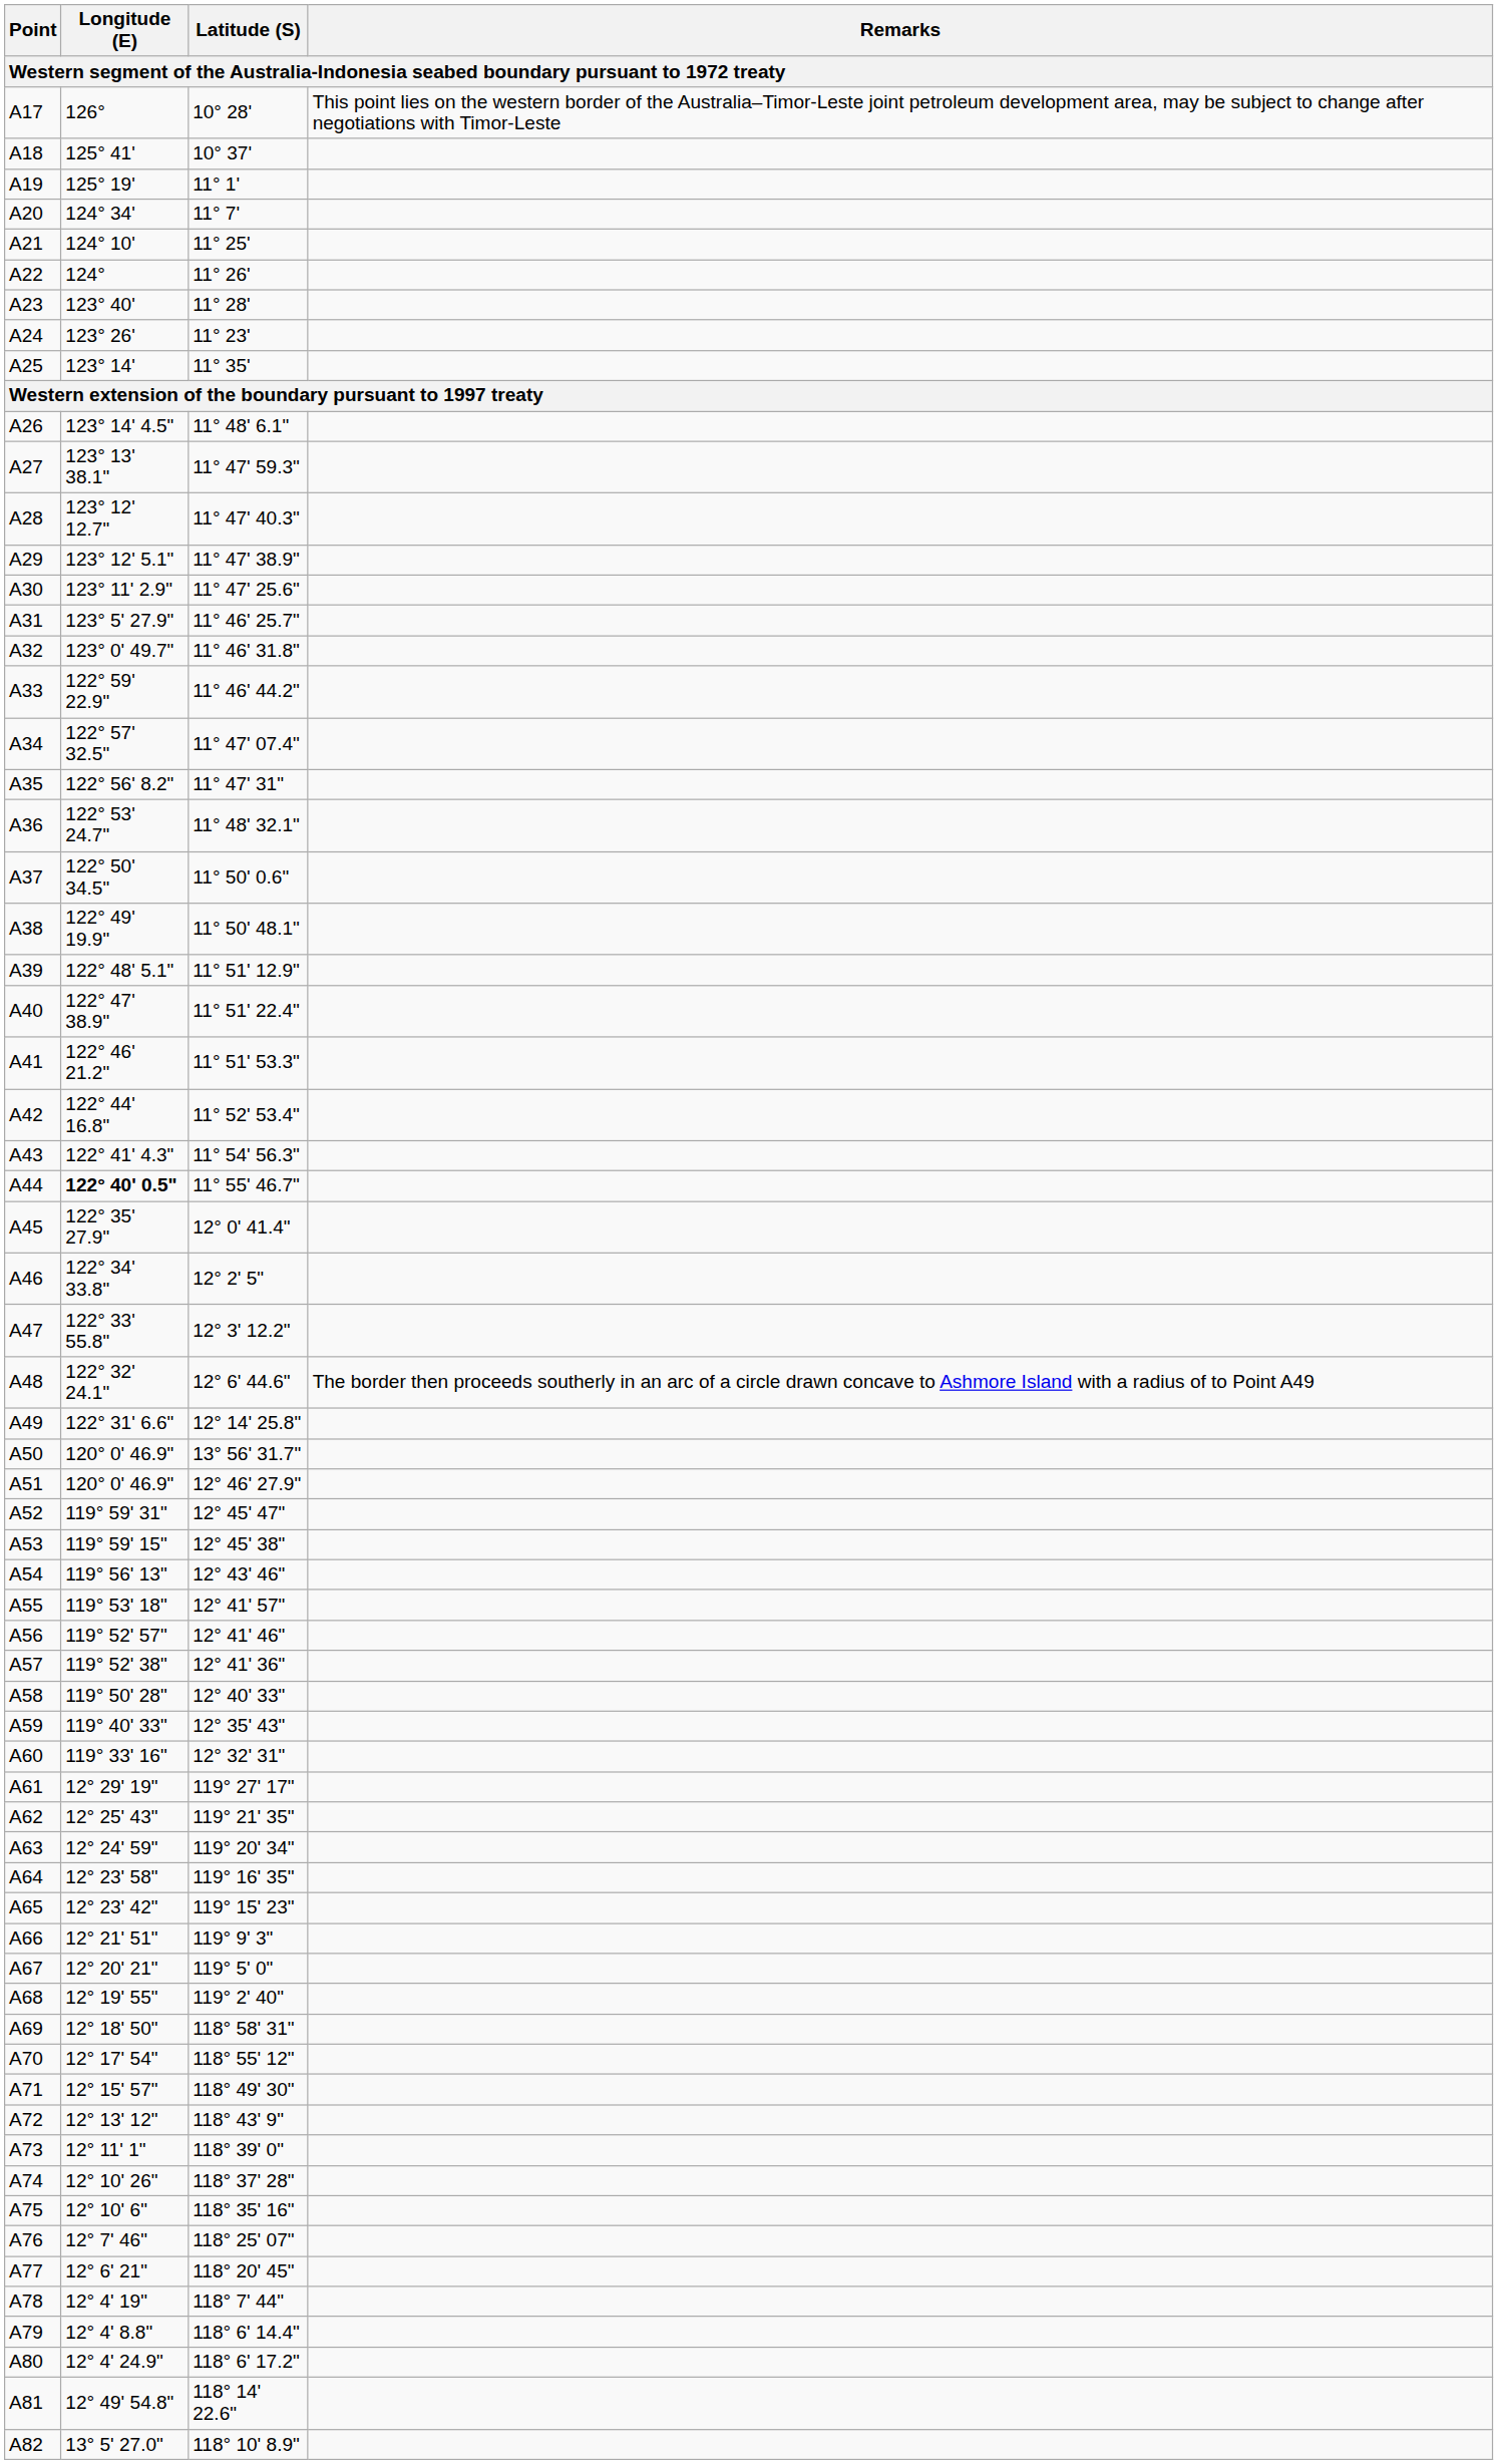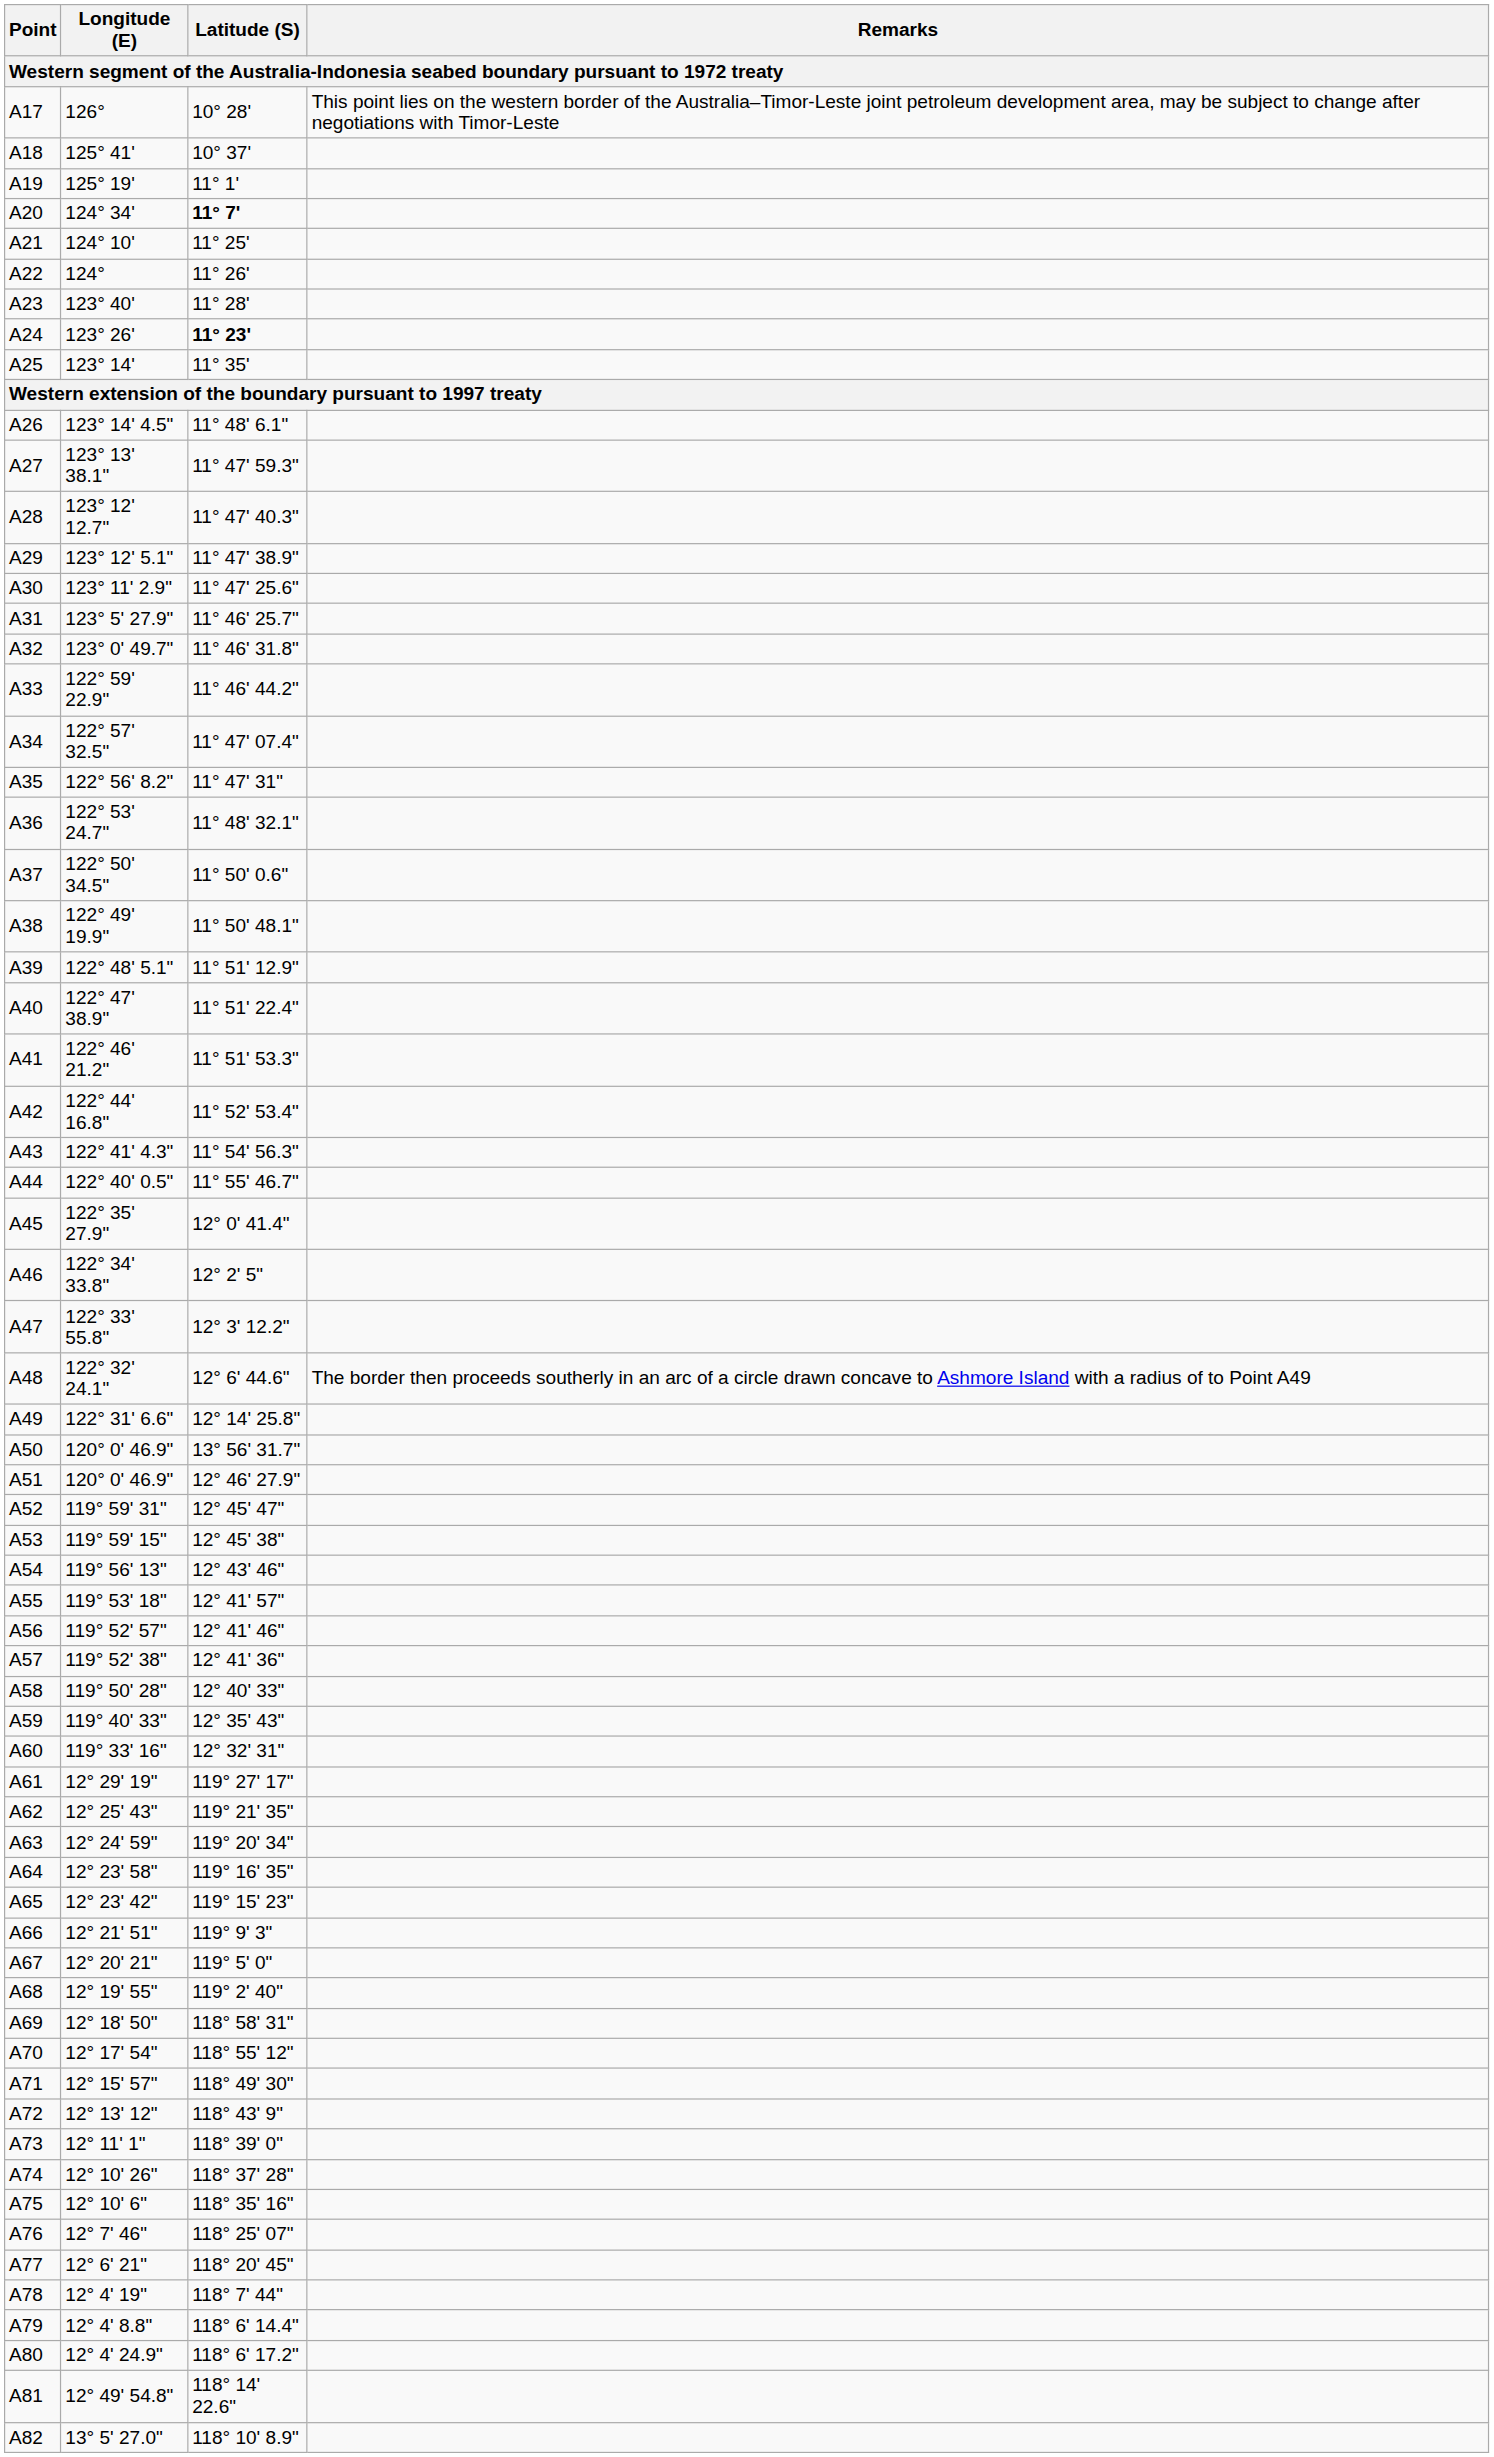A20 | Latitude (S): normal -> bold
A24 | Latitude (S): normal -> bold
A44 | Longitude (E): bold -> normal
